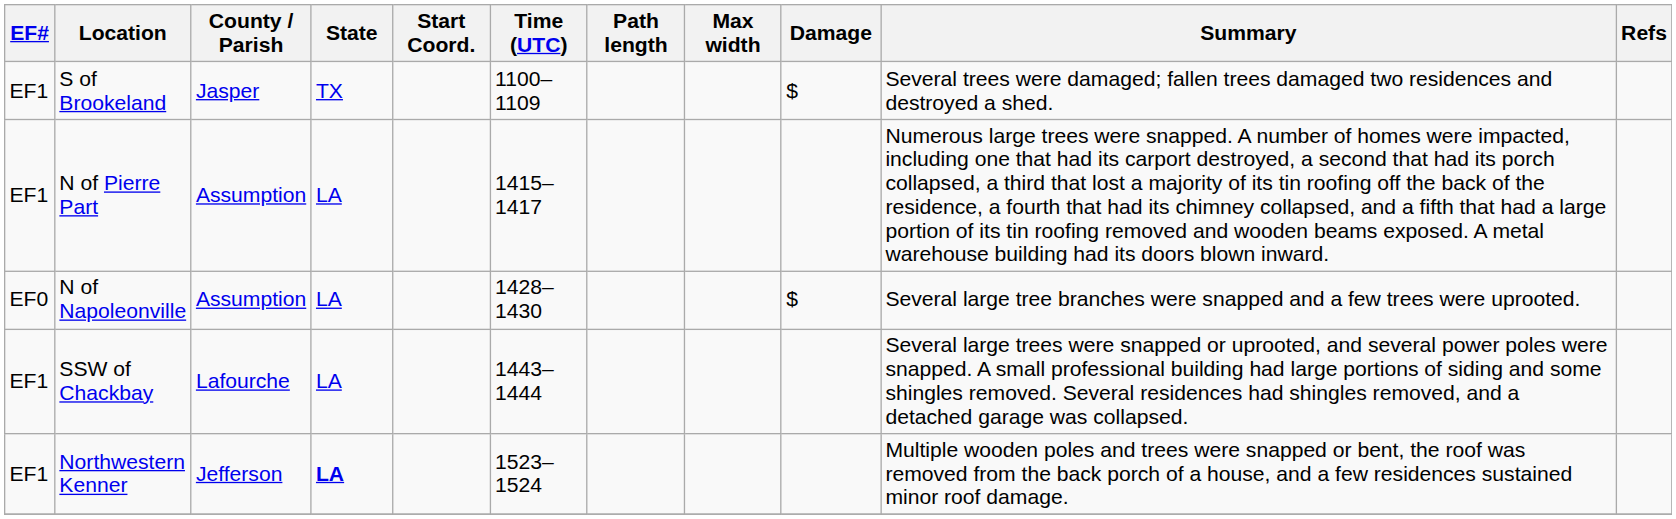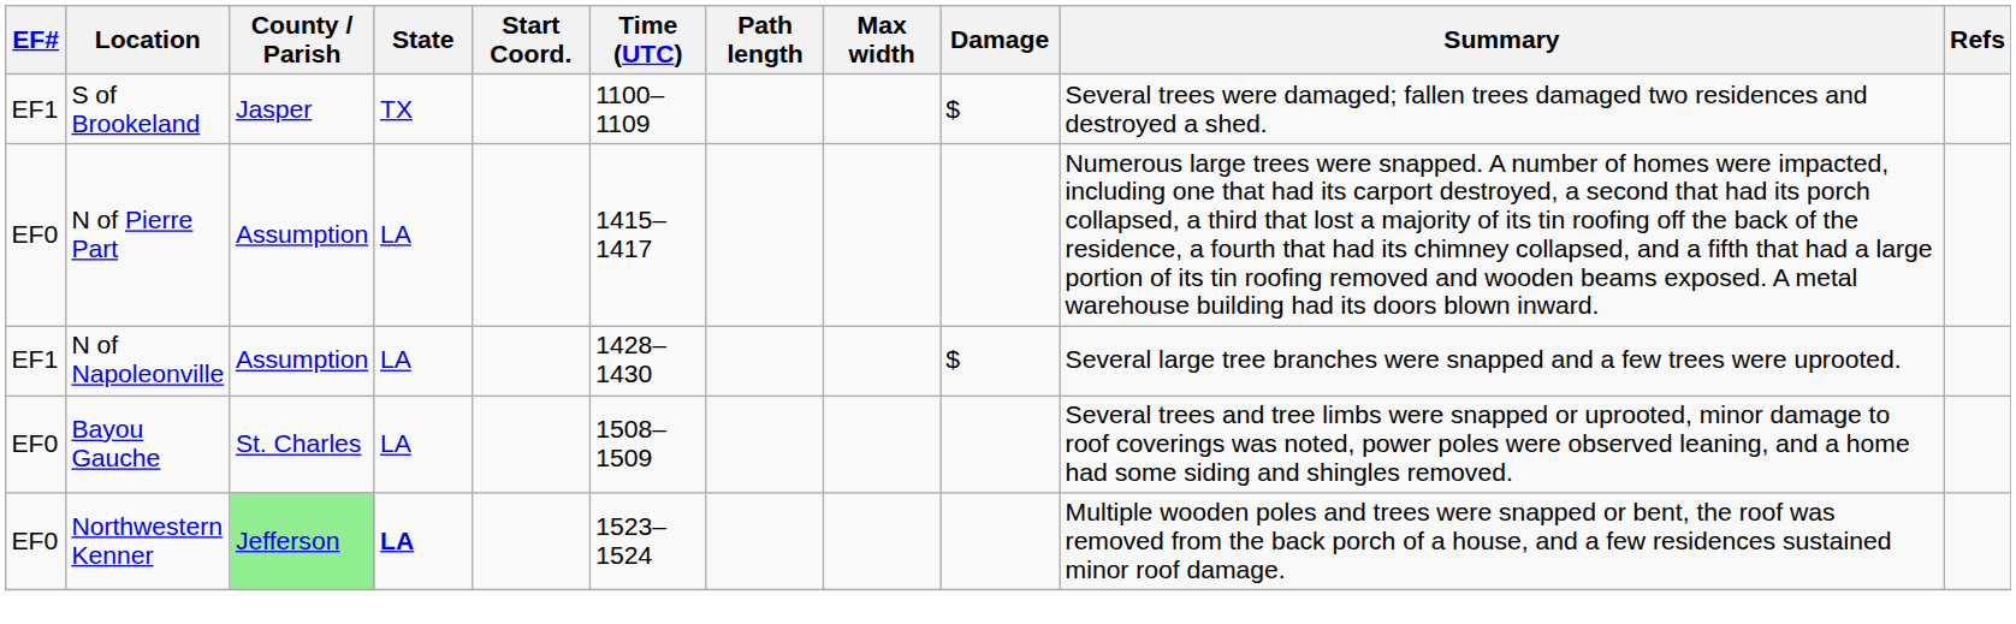N of Pierre Part | EF#: EF1 -> EF0
N of Napoleonville | EF#: EF0 -> EF1
- row: EF1 | SSW of Chackbay | Lafourche | LA | 1443–1444 | Several large trees were snapped or uprooted, and several power poles were snapped. A small professional building had large portions of siding and some shingles removed. Several residences had shingles removed, and a detached garage was collapsed.
+ row: EF0 | Bayou Gauche | St. Charles | LA | 1508–1509 | Several trees and tree limbs were snapped or uprooted, minor damage to roof coverings was noted, power poles were observed leaning, and a home had some siding and shingles removed.
Northwestern Kenner | EF#: EF1 -> EF0
Northwestern Kenner | County / Parish: no background -> lightgreen background
